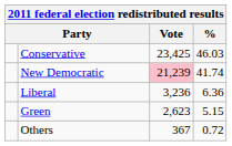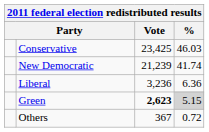New Democratic | Vote: pink background -> no background
Green | Vote: normal -> bold
Green | %: no background -> lightgrey background
